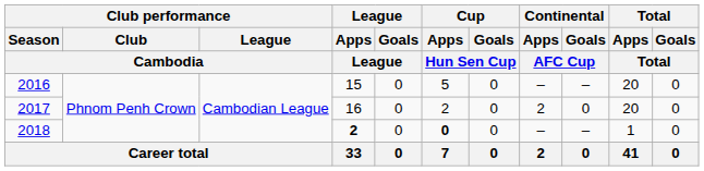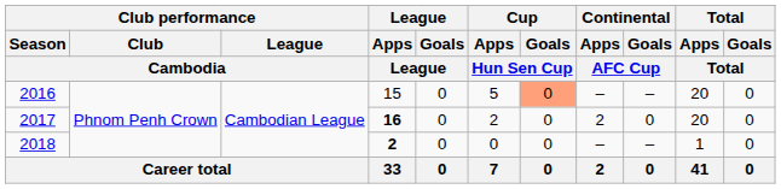2016 | Cup / Goals / Hun Sen Cup: no background -> lightsalmon background
2017 | League / Apps / League: normal -> bold
2018 | Cup / Apps / Hun Sen Cup: bold -> normal
